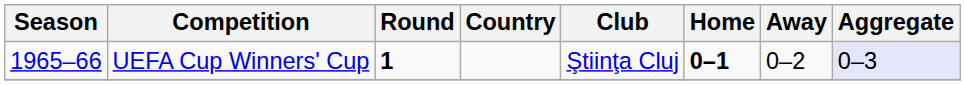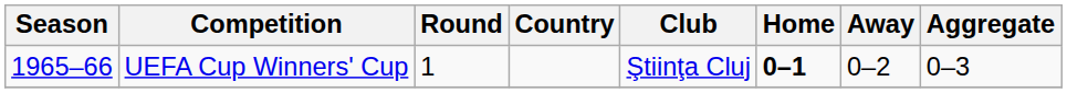UEFA Cup Winners' Cup | Round: bold -> normal
UEFA Cup Winners' Cup | Aggregate: lavender background -> no background
